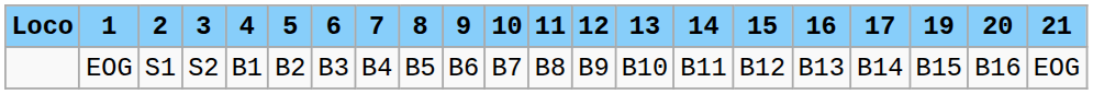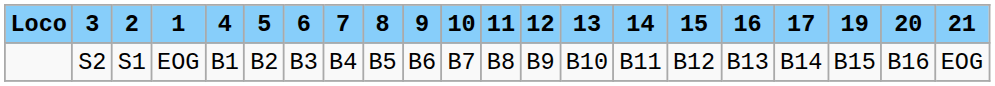columns swapped: 1 <-> 3
